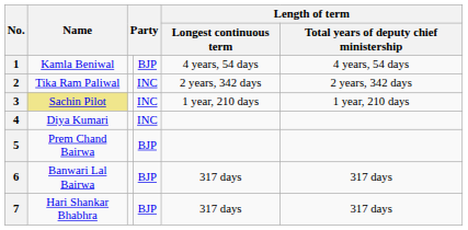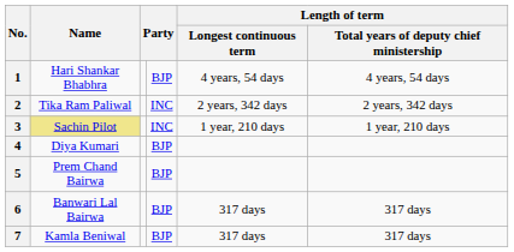1 | Name: Kamla Beniwal -> Hari Shankar Bhabhra
4 | column 4: INC -> BJP
7 | Name: Hari Shankar Bhabhra -> Kamla Beniwal
